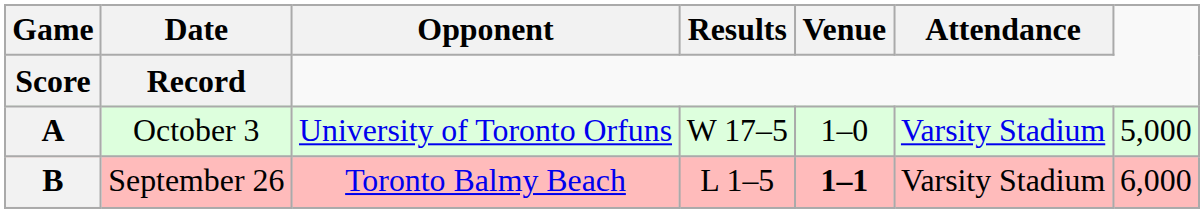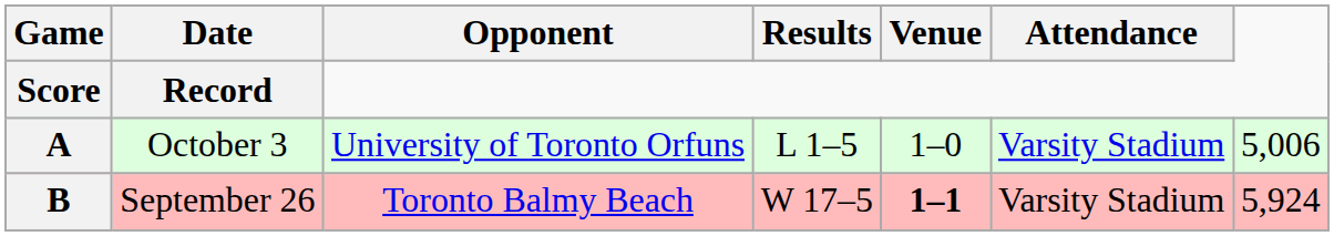A | Results: W 17–5 -> L 1–5
A | column 7: 5,000 -> 5,006
B | Results: L 1–5 -> W 17–5
B | column 7: 6,000 -> 5,924
